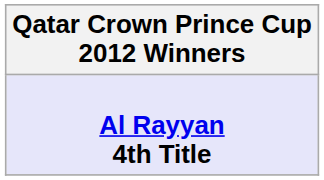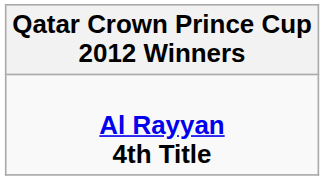row 2 | column 1: lavender background -> no background
